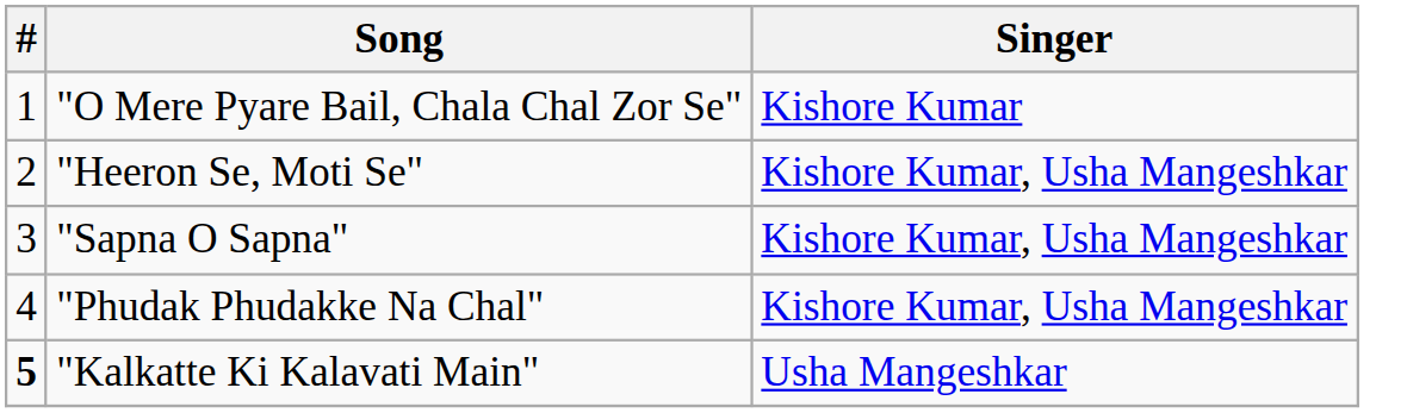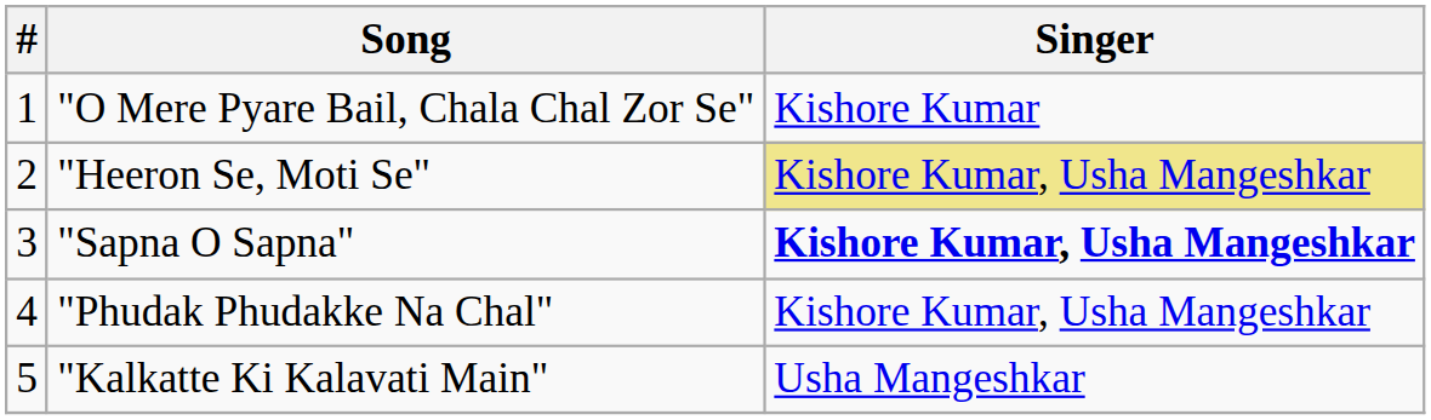"Heeron Se, Moti Se" | Singer: no background -> khaki background
"Sapna O Sapna" | Singer: normal -> bold
"Kalkatte Ki Kalavati Main" | #: bold -> normal
